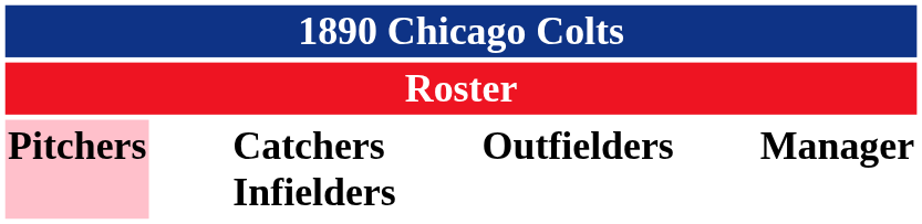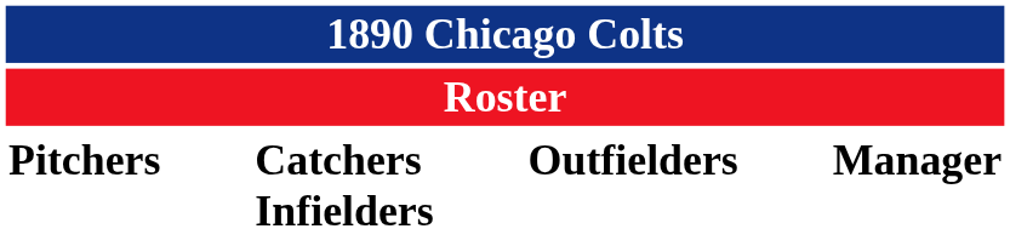Pitchers | column 1: pink background -> no background
